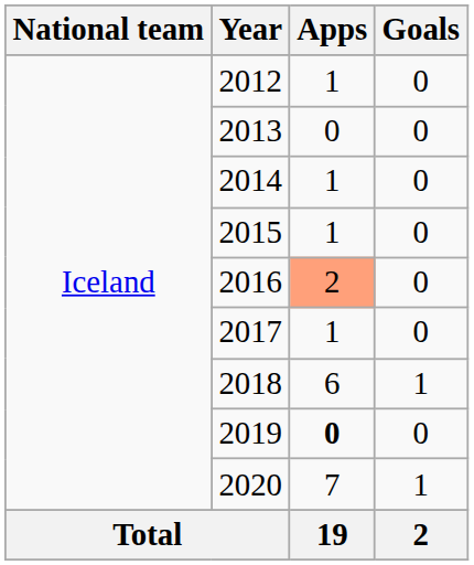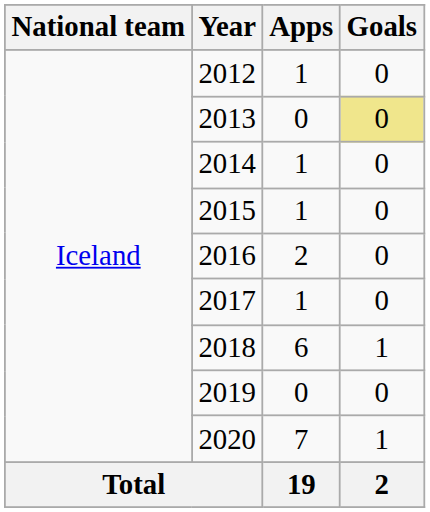2013 | Goals: no background -> khaki background
2016 | Apps: lightsalmon background -> no background
2019 | Apps: bold -> normal
